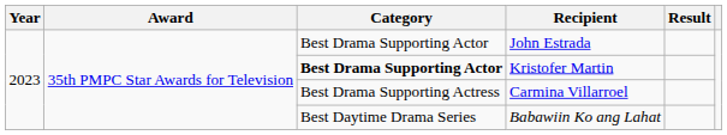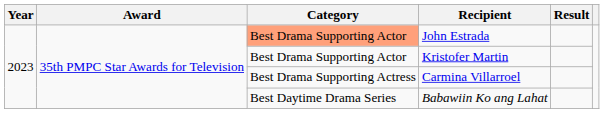John Estrada | Category: no background -> lightsalmon background
Kristofer Martin | Category: bold -> normal
